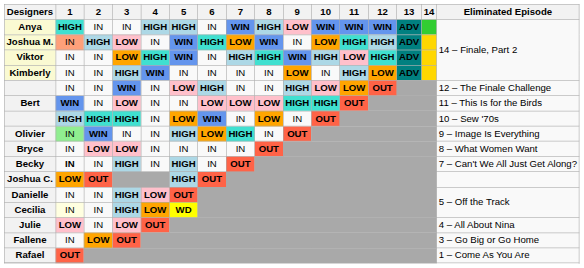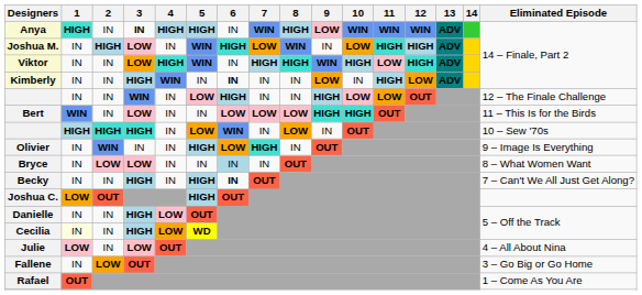Anya | 3: normal -> bold
Joshua M. | 1: lightsalmon background -> no background
Kimberly | 6: normal -> bold
Olivier | 1: lightgreen background -> no background
Bryce | 6: no background -> lightblue background
Becky | 1: bold -> normal
Becky | 6: normal -> bold
